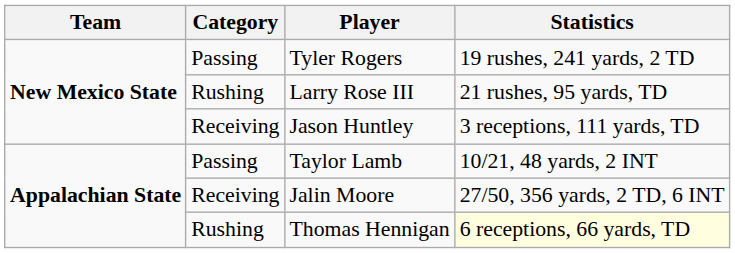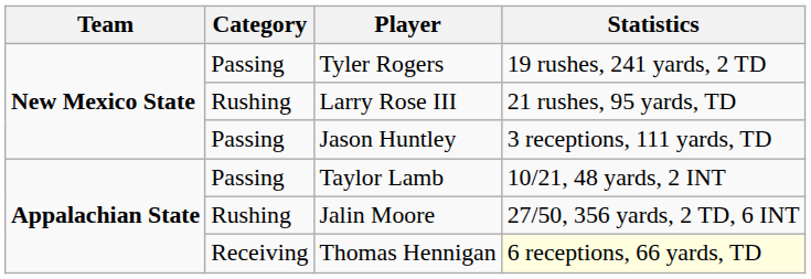Jason Huntley | Category: Receiving -> Passing
Jalin Moore | Category: Receiving -> Rushing
Thomas Hennigan | Category: Rushing -> Receiving
